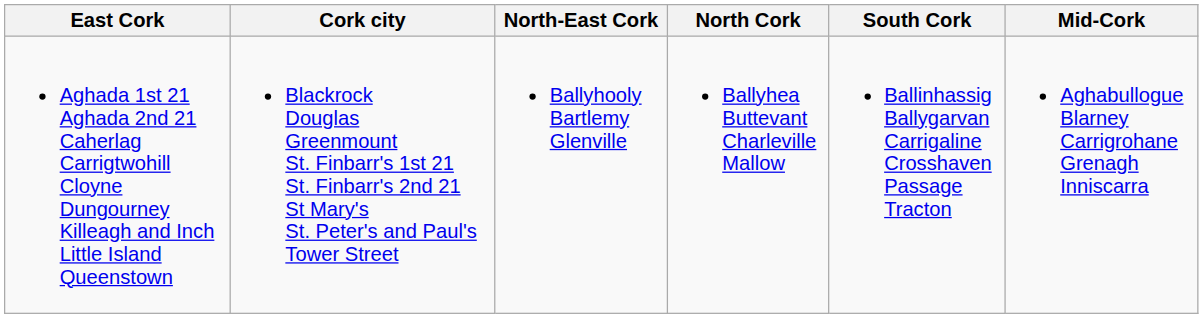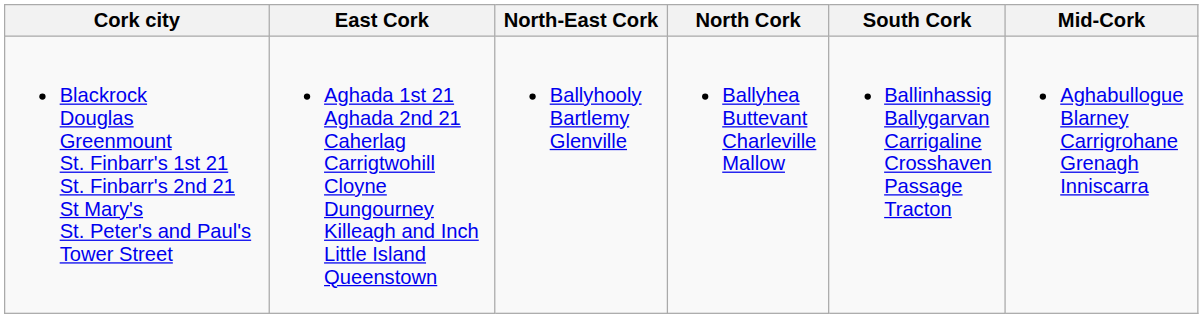columns swapped: Cork city <-> East Cork
